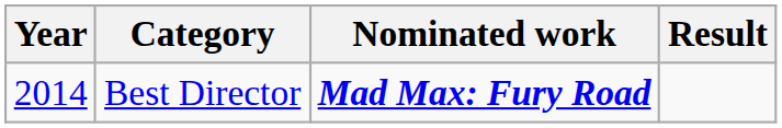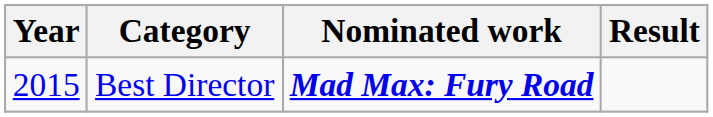Best Director | Year: 2014 -> 2015
